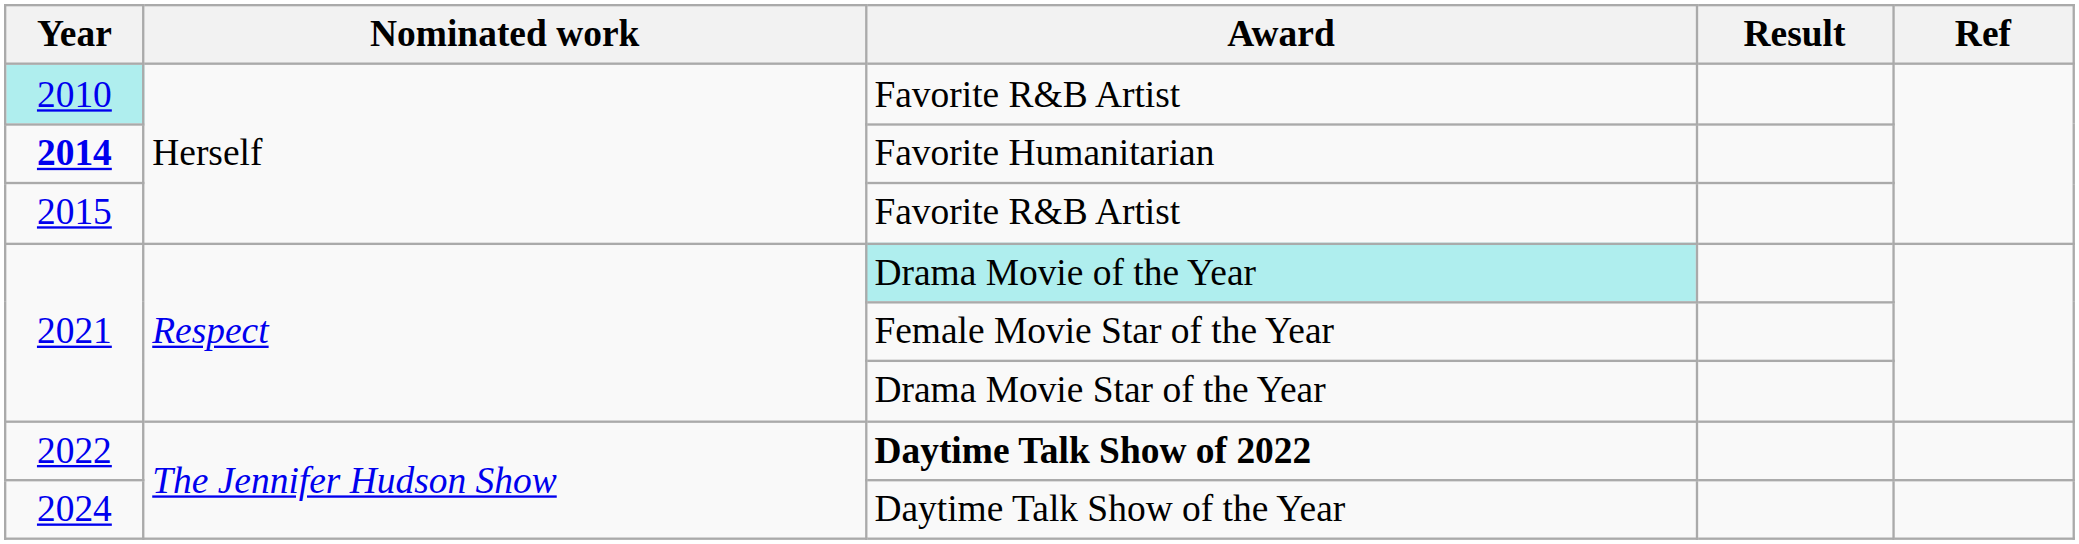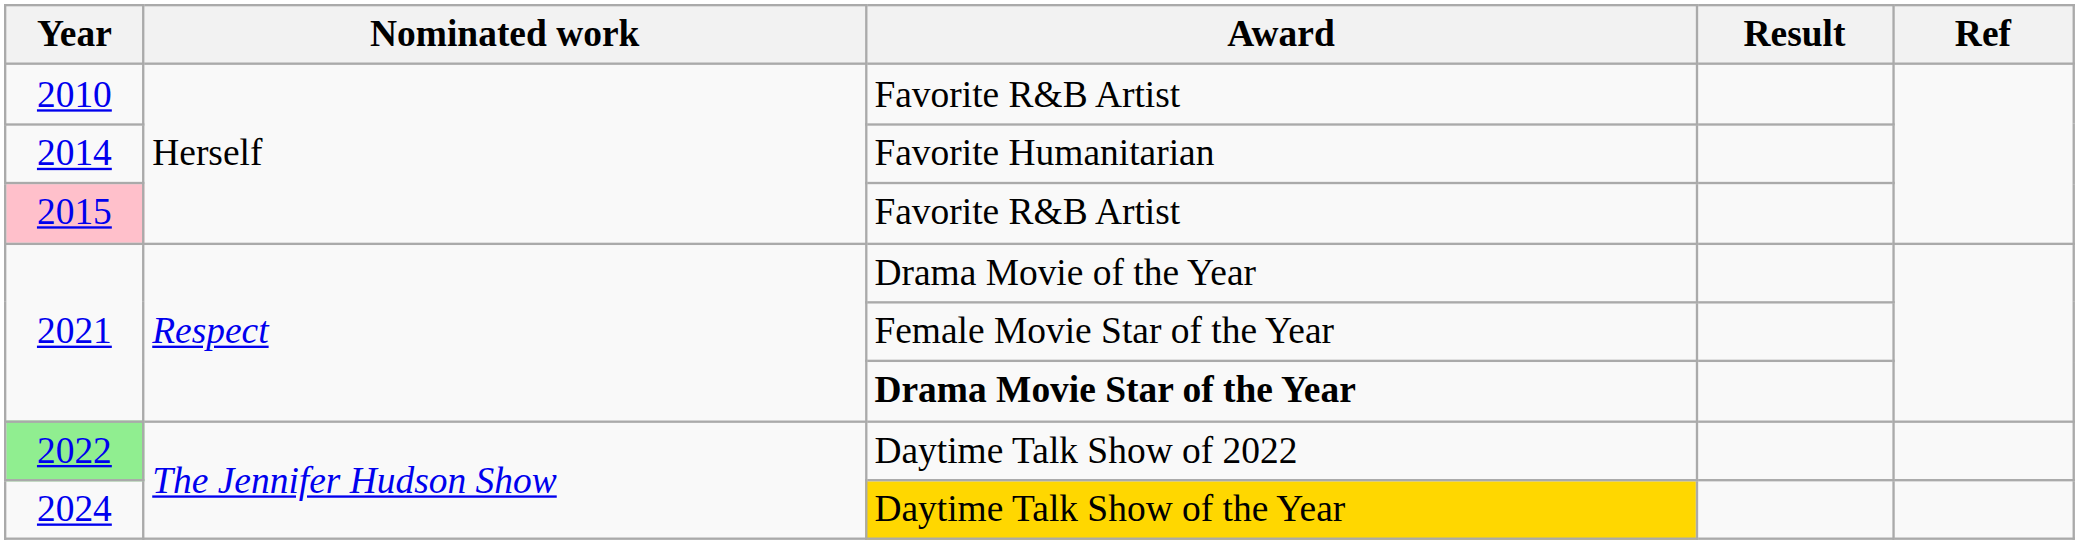2010 / Favorite R&B Artist | Year: paleturquoise background -> no background
Favorite Humanitarian | Year: bold -> normal
2015 / Favorite R&B Artist | Year: no background -> pink background
Drama Movie of the Year | Award: paleturquoise background -> no background
Drama Movie Star of the Year | Award: normal -> bold
Daytime Talk Show of 2022 | Year: no background -> lightgreen background
Daytime Talk Show of 2022 | Award: bold -> normal
Daytime Talk Show of the Year | Award: no background -> gold background
